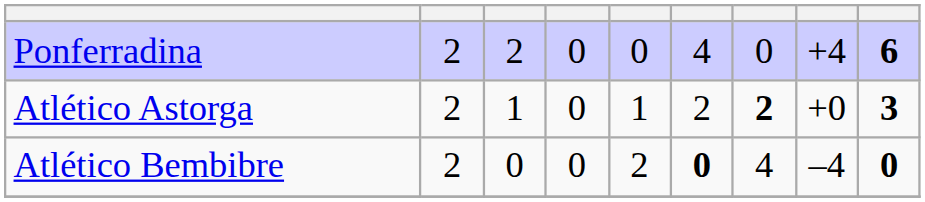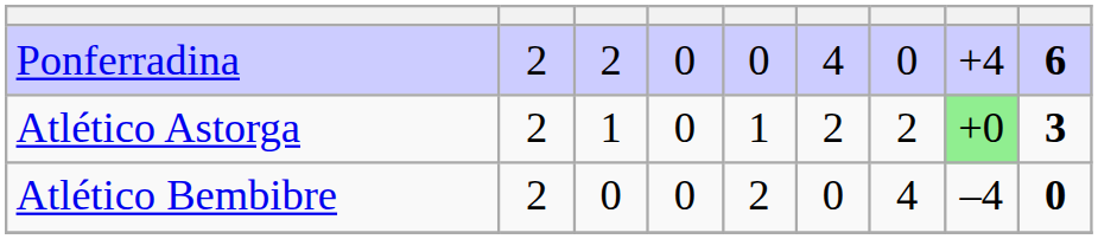Atlético Astorga | column 7: bold -> normal
Atlético Astorga | column 8: no background -> lightgreen background
Atlético Bembibre | column 6: bold -> normal
